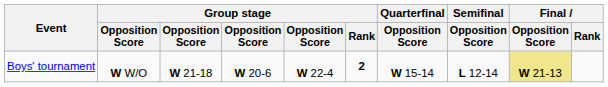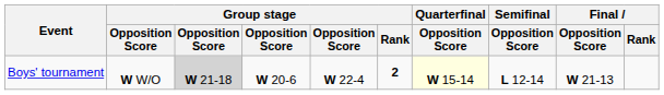Boys' tournament | column 3: no background -> lightgrey background
Boys' tournament | Quarterfinal / Opposition Score: no background -> lightyellow background
Boys' tournament | Final / Opposition Score: khaki background -> no background
